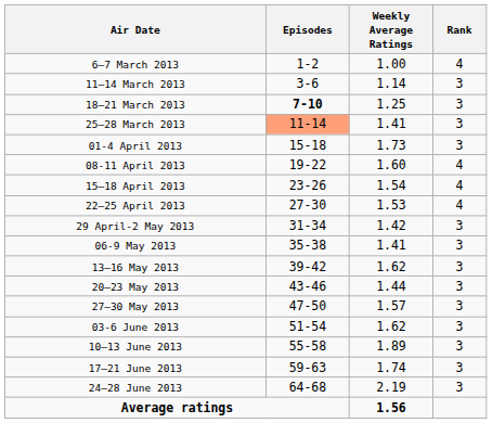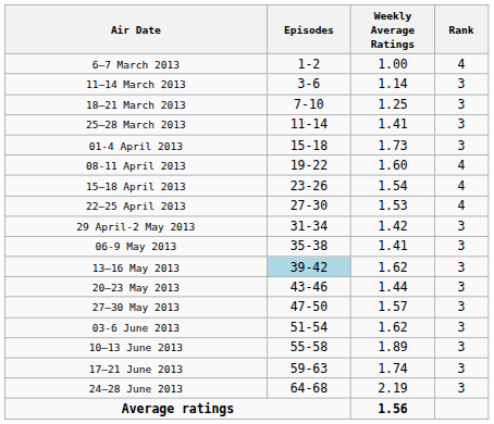18–21 March 2013 | Episodes: bold -> normal
25–28 March 2013 | Episodes: lightsalmon background -> no background
13–16 May 2013 | Episodes: no background -> lightblue background
